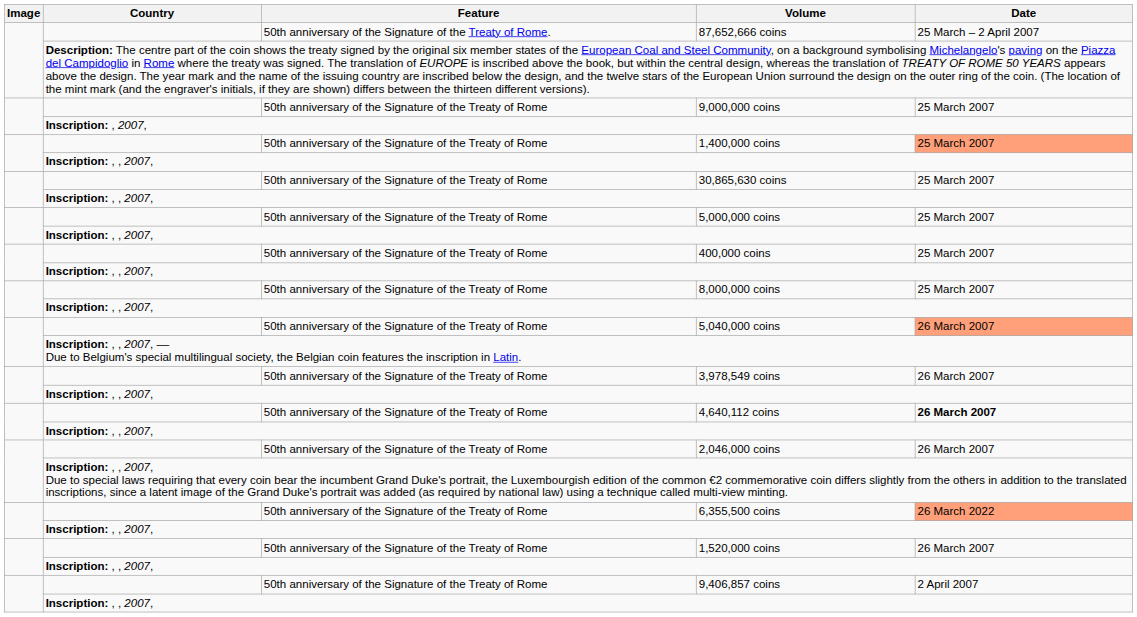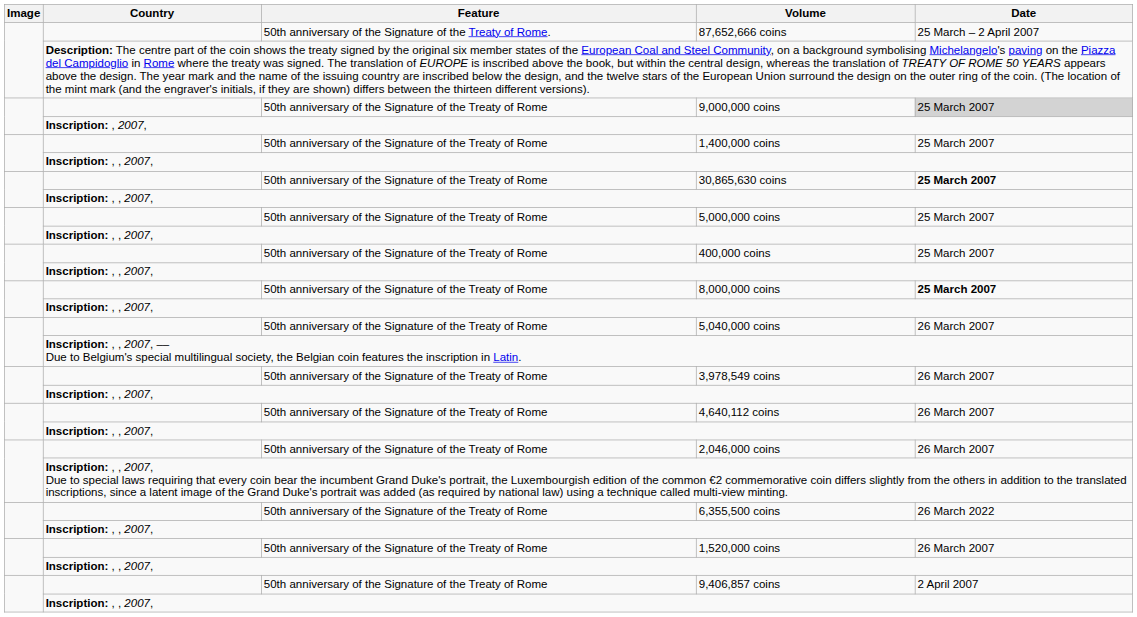9,000,000 coins | Date: no background -> lightgrey background
1,400,000 coins | Date: lightsalmon background -> no background
30,865,630 coins | Date: normal -> bold
8,000,000 coins | Date: normal -> bold
5,040,000 coins | Date: lightsalmon background -> no background
4,640,112 coins | Date: bold -> normal
6,355,500 coins | Date: lightsalmon background -> no background
